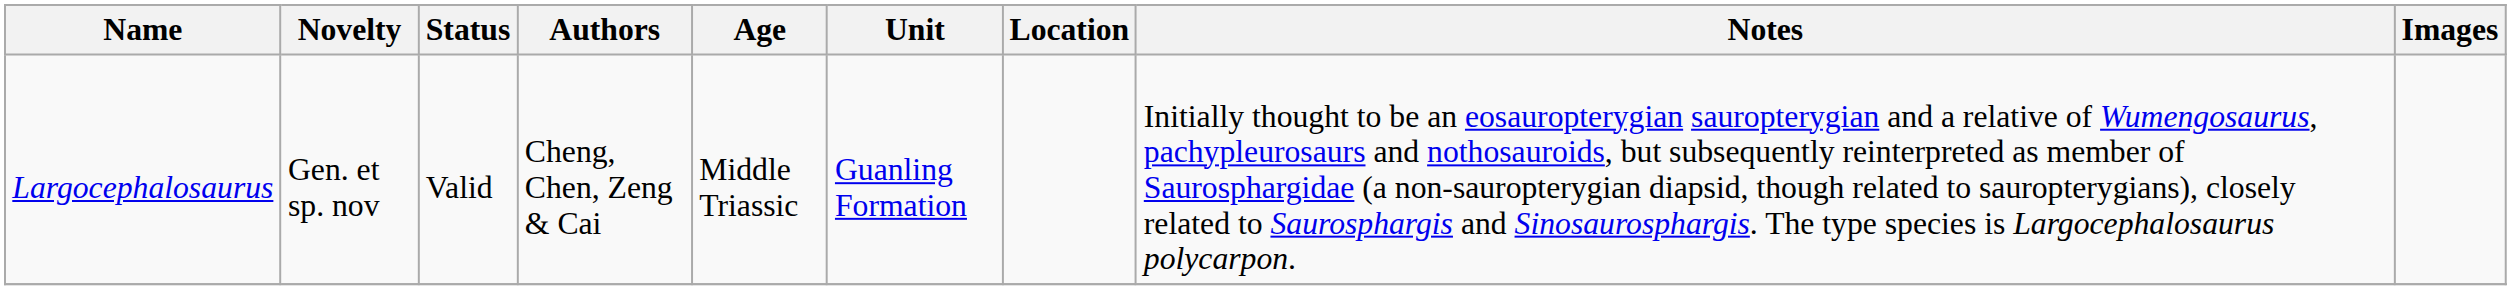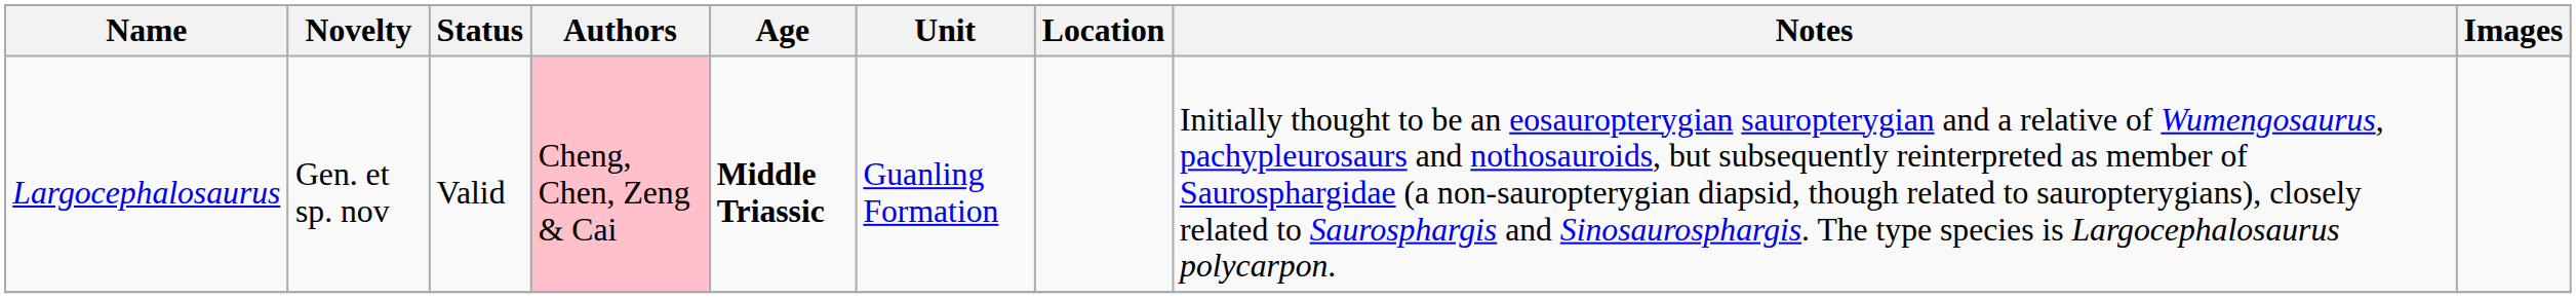Largocephalosaurus | Authors: no background -> pink background
Largocephalosaurus | Age: normal -> bold
